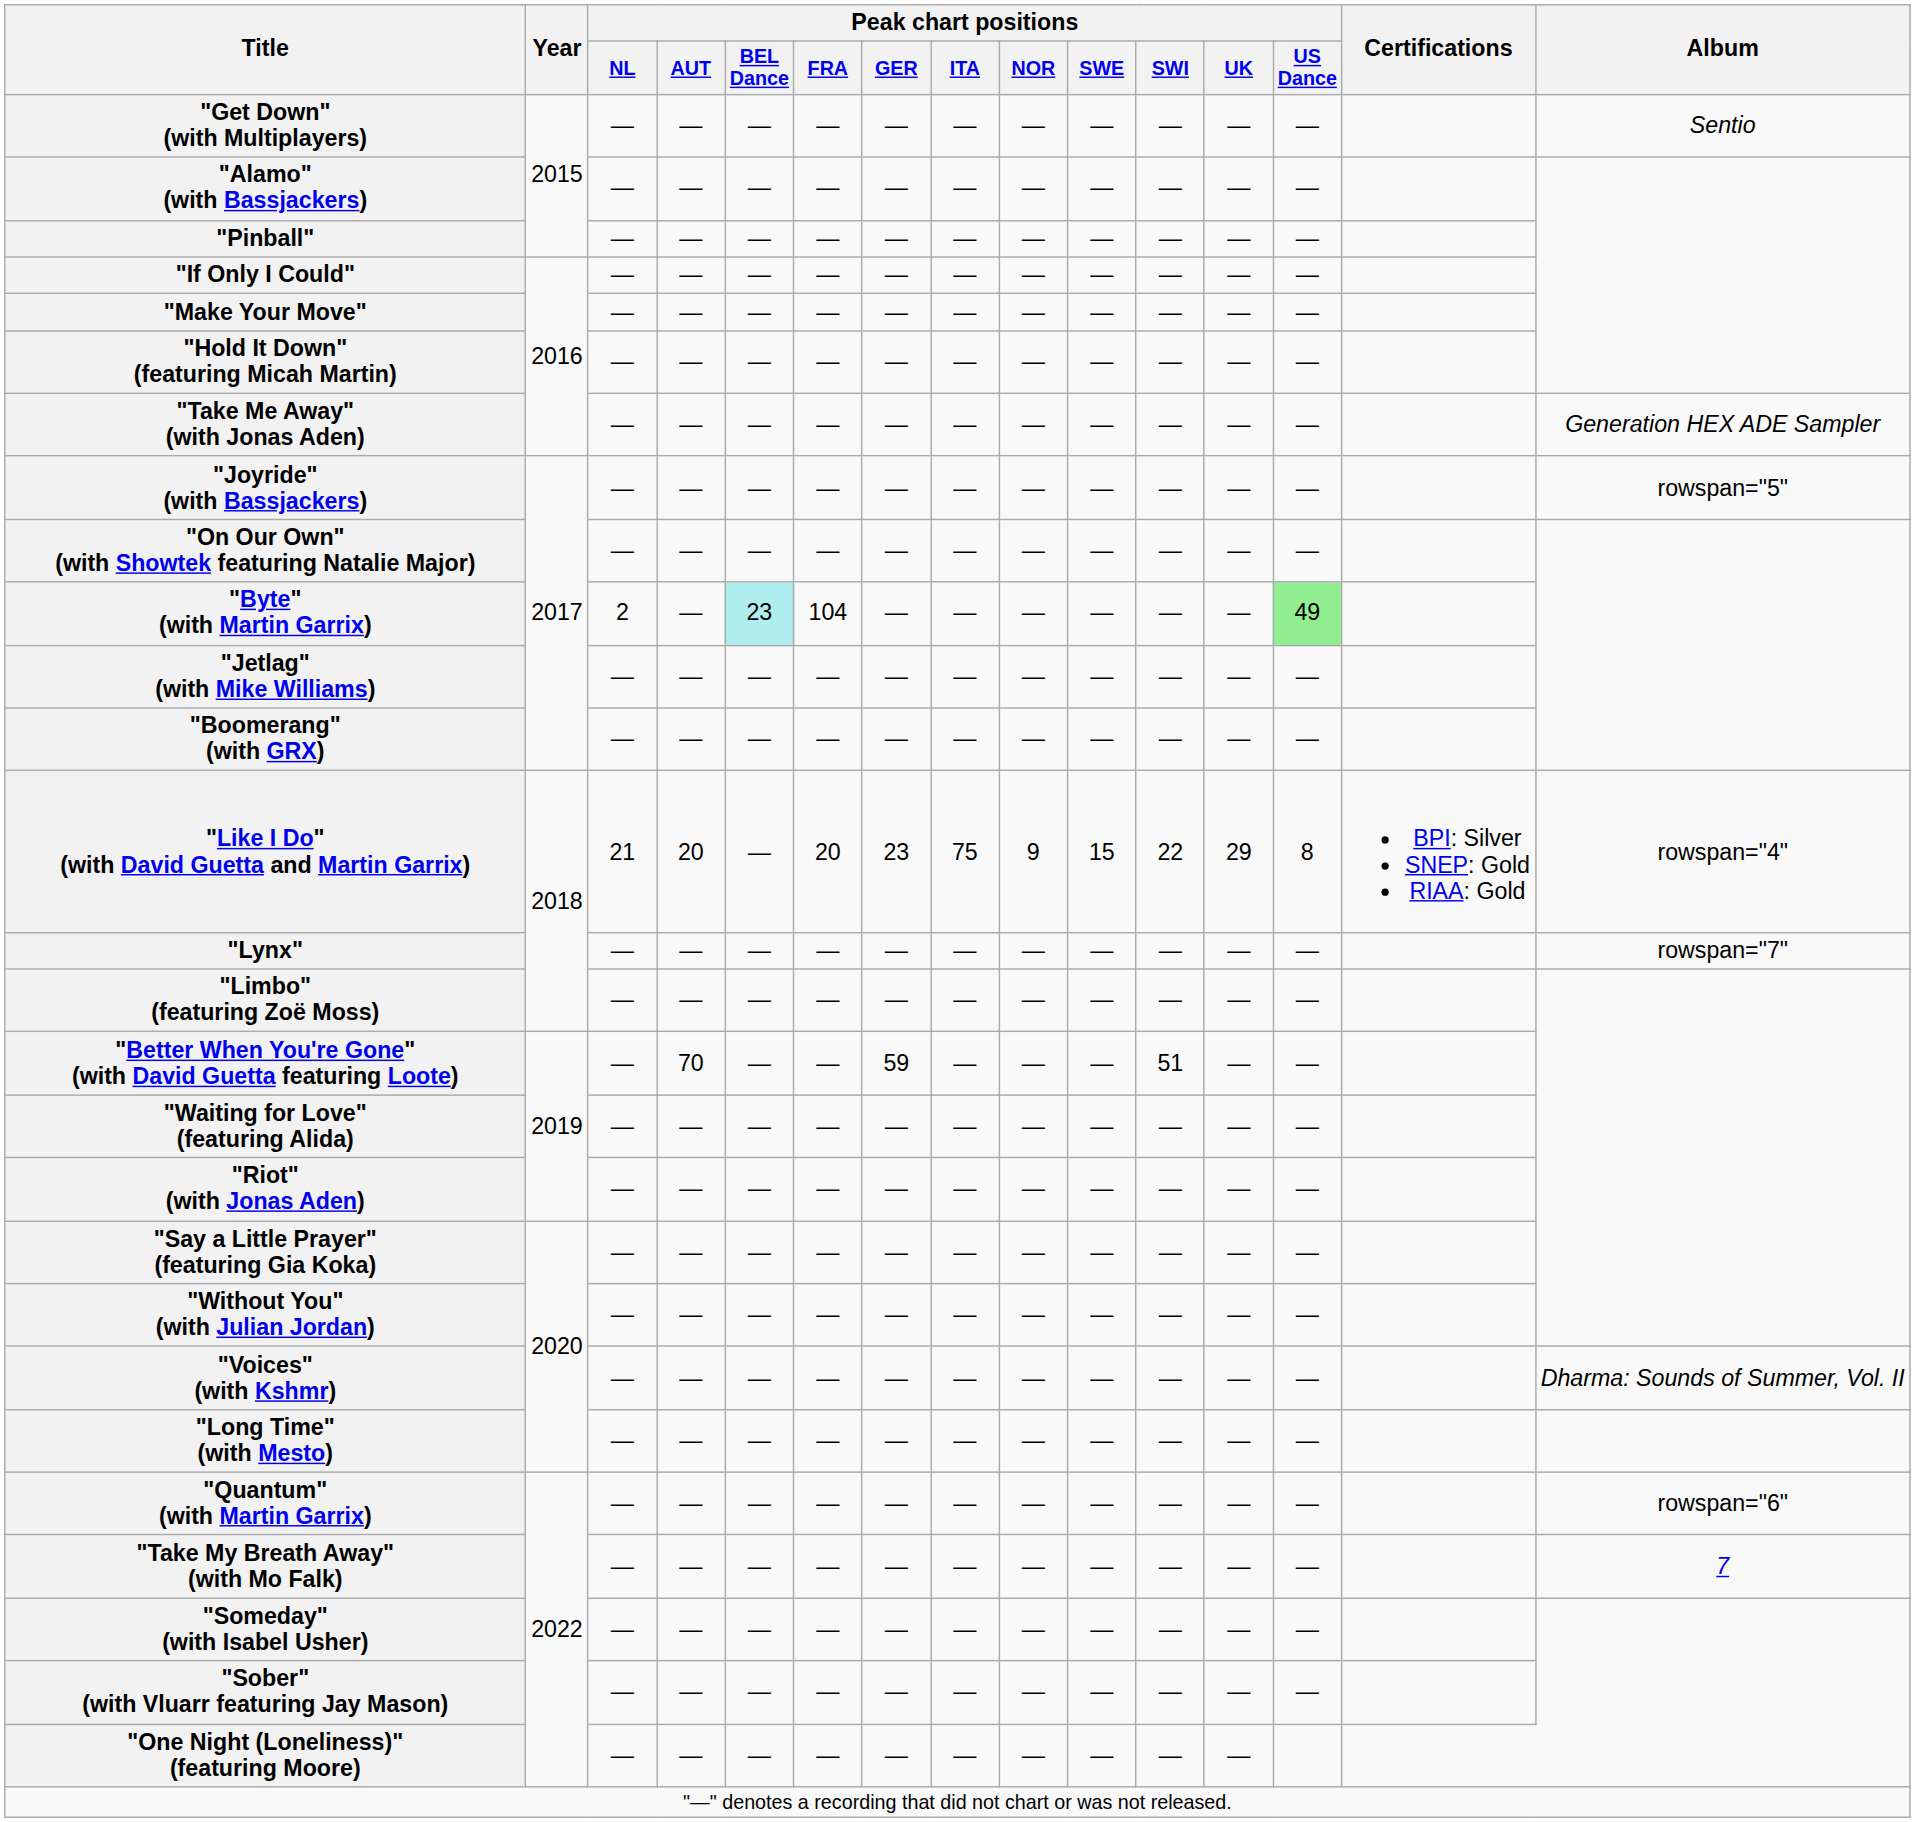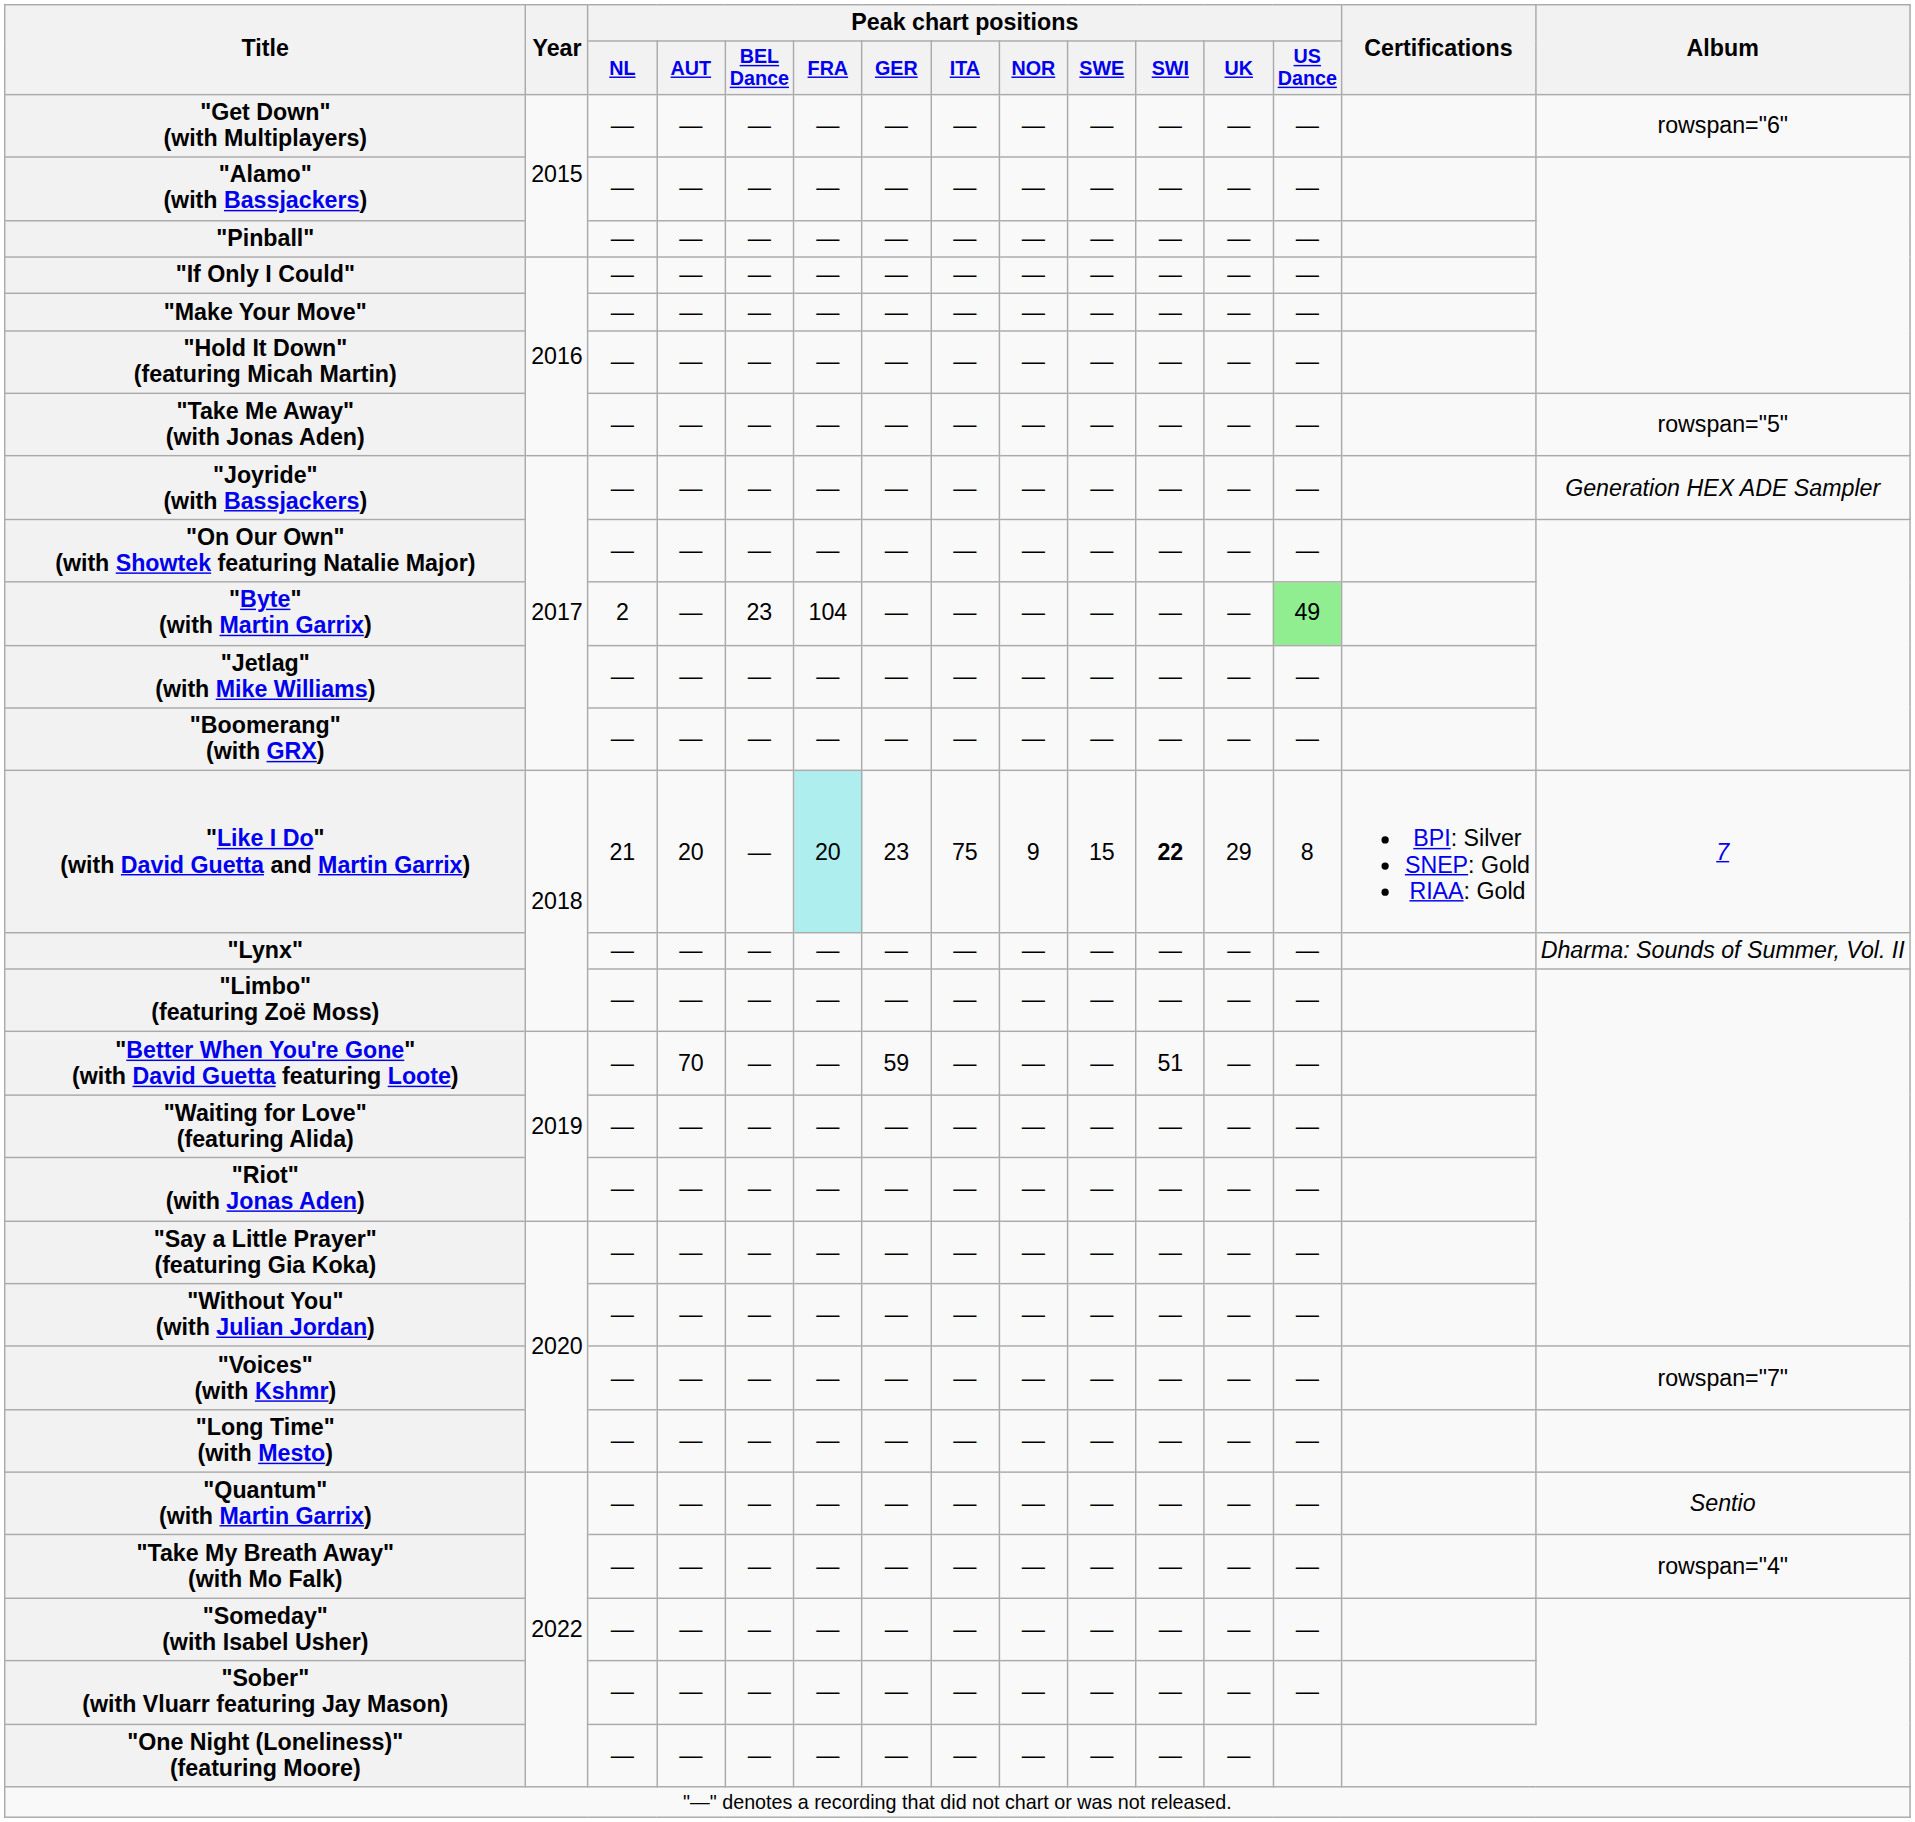"Get Down" (with Multiplayers) | Album: Sentio -> rowspan="6"
"Take Me Away" (with Jonas Aden) | Album: Generation HEX ADE Sampler -> rowspan="5"
"Joyride" (with Bassjackers) | Album: rowspan="5" -> Generation HEX ADE Sampler
"Byte" (with Martin Garrix) | Peak chart positions / BEL Dance: paleturquoise background -> no background
"Like I Do" (with David Guetta and Martin Garrix) | Peak chart positions / FRA: no background -> paleturquoise background
"Like I Do" (with David Guetta and Martin Garrix) | Peak chart positions / SWI: normal -> bold
"Like I Do" (with David Guetta and Martin Garrix) | Album: rowspan="4" -> 7
"Lynx" | Album: rowspan="7" -> Dharma: Sounds of Summer, Vol. II
"Voices" (with Kshmr) | Album: Dharma: Sounds of Summer, Vol. II -> rowspan="7"
"Quantum" (with Martin Garrix) | Album: rowspan="6" -> Sentio
"Take My Breath Away" (with Mo Falk) | Album: 7 -> rowspan="4"
